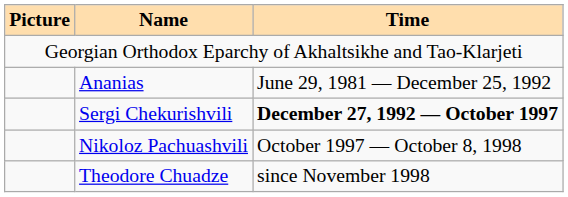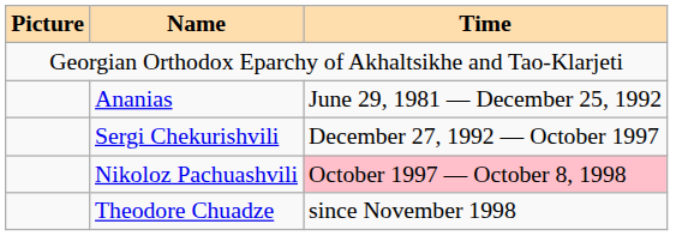Sergi Chekurishvili | Time: bold -> normal
Nikoloz Pachuashvili | Time: no background -> pink background
